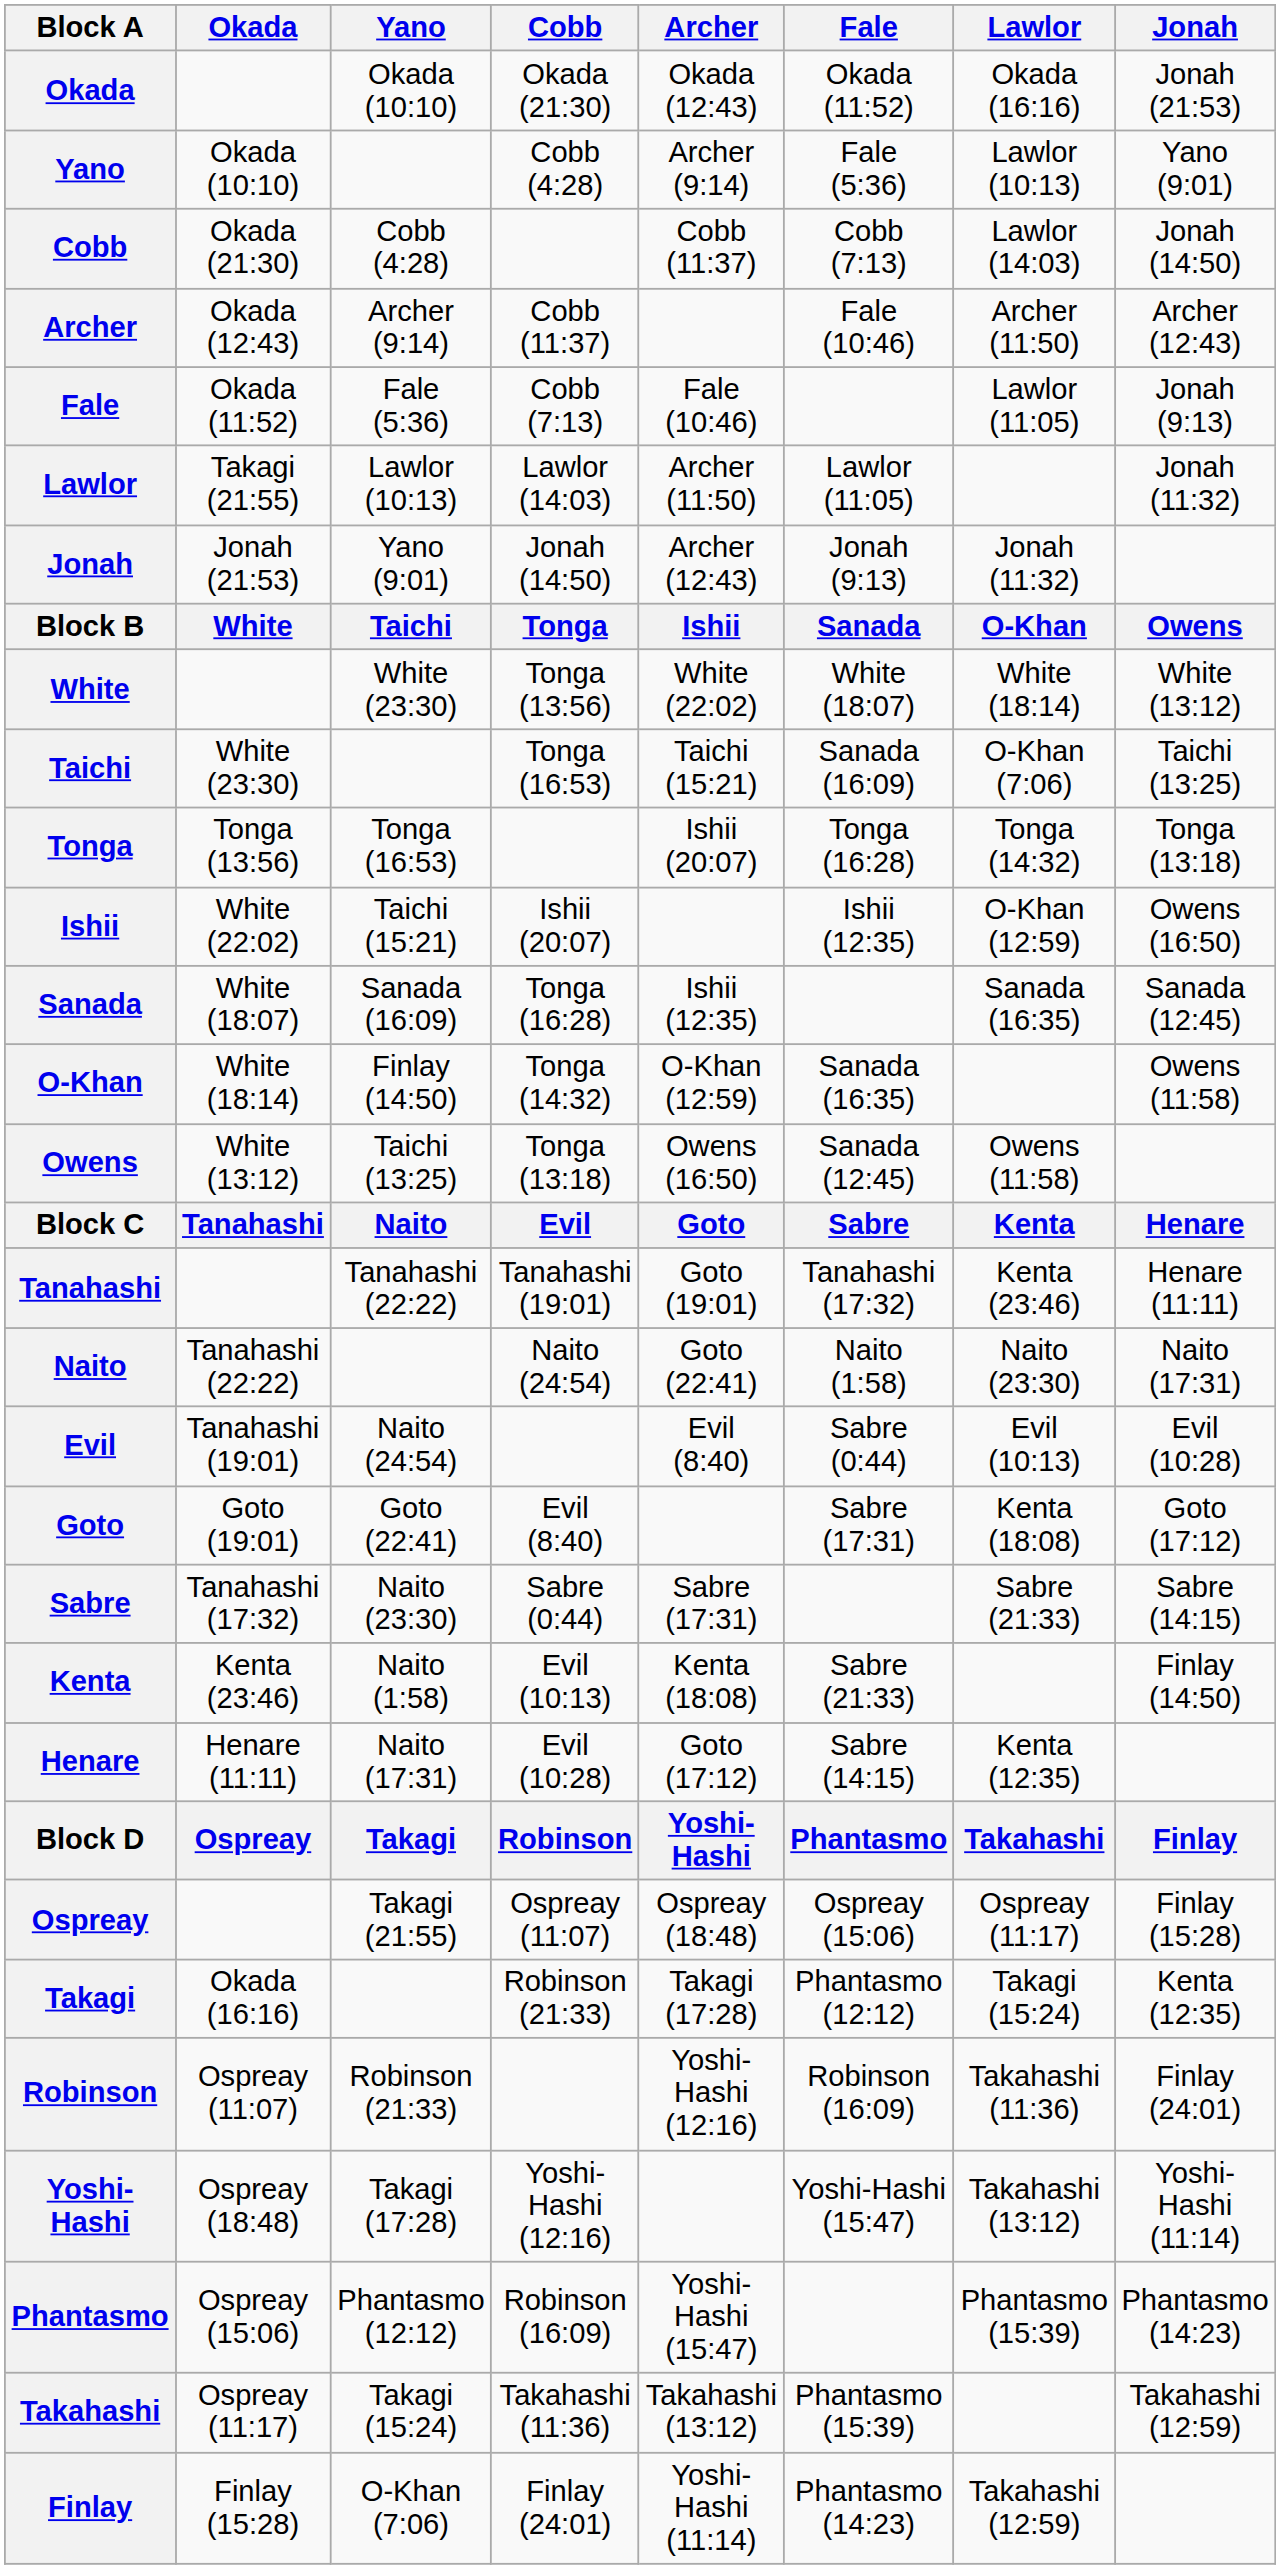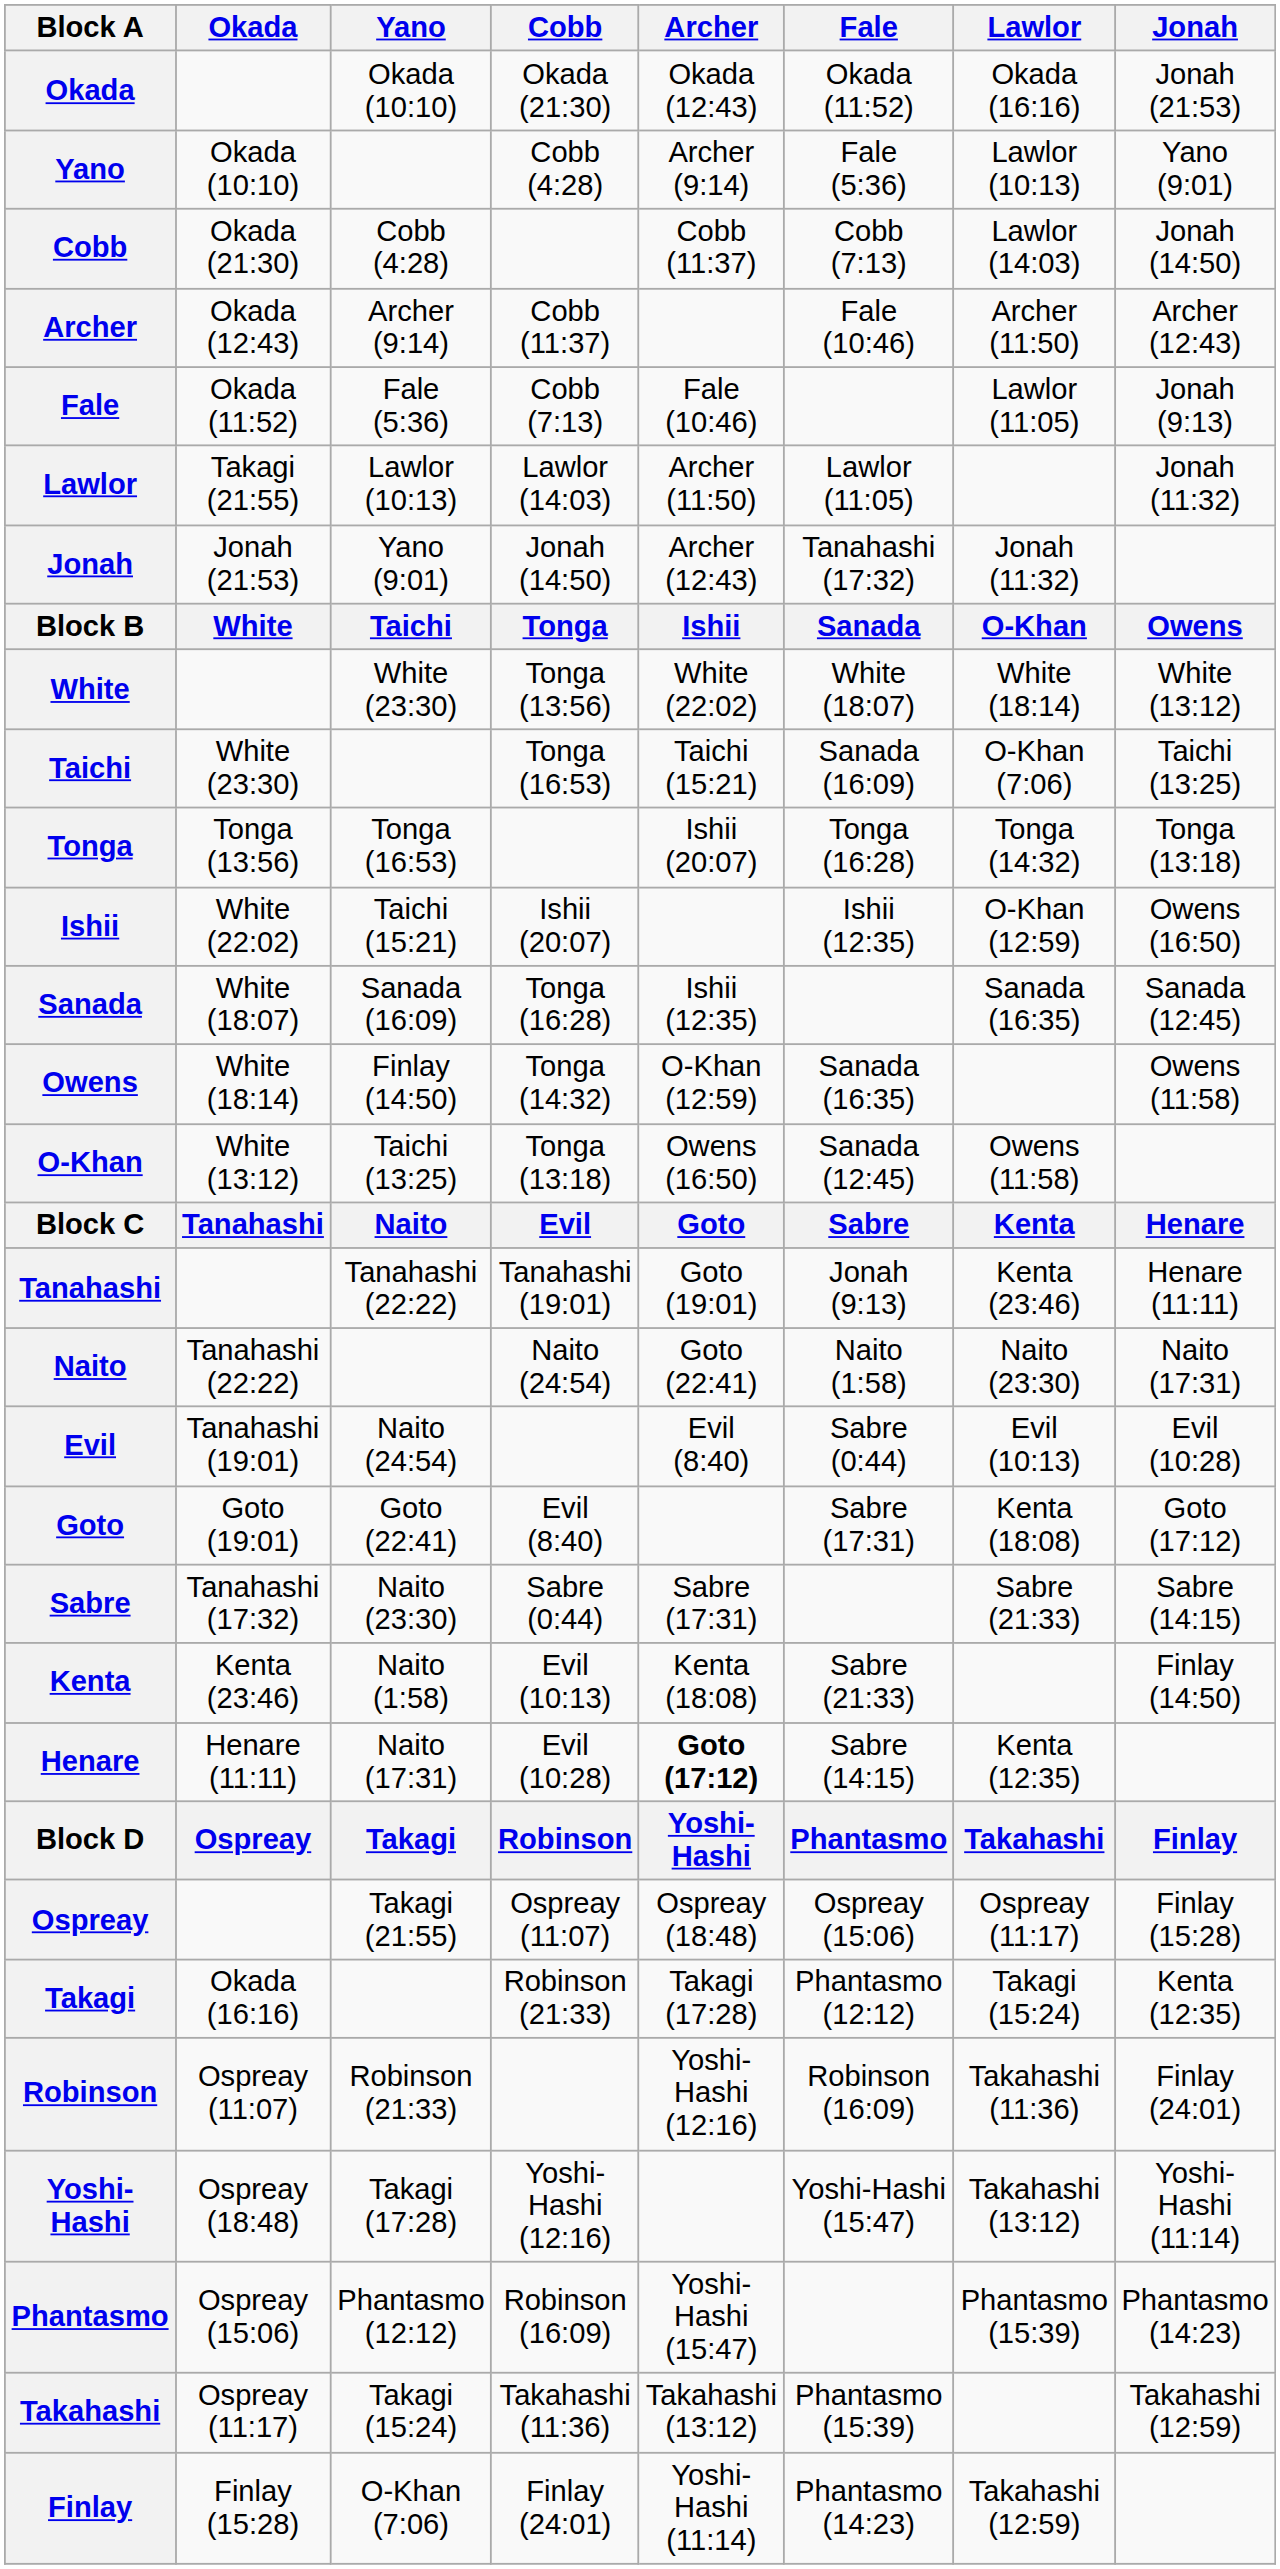row 8 | Fale: Jonah (9:13) -> Tanahashi (17:32)
row 15 | Block A: O-Khan -> Owens
row 16 | Block A: Owens -> O-Khan
row 18 | Fale: Tanahashi (17:32) -> Jonah (9:13)
row 24 | Archer: normal -> bold
